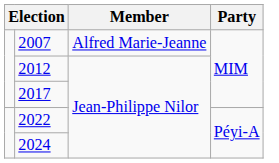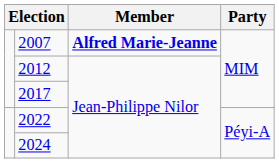2007 | Member: normal -> bold
